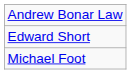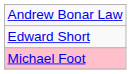row 3 | column 1: no background -> pink background
